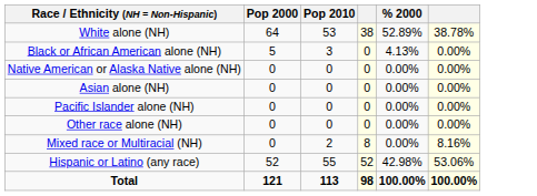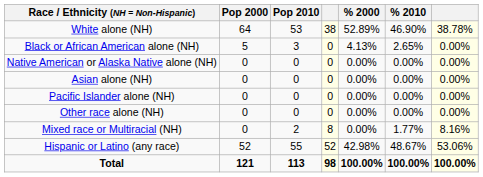+ column: % 2010 | 46.90% | 2.65% | 0.00% | 0.00% | 0.00% | 0.00% | 1.77% | 48.67% | 100.00%
